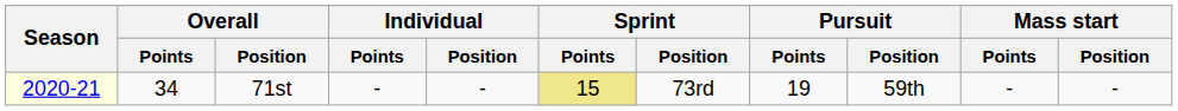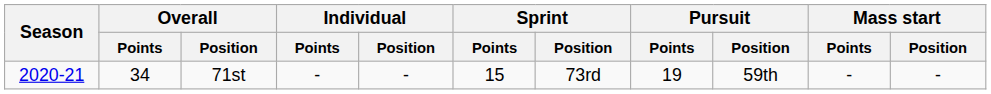71st | Season: lightyellow background -> no background
71st | Sprint / Points: khaki background -> no background
